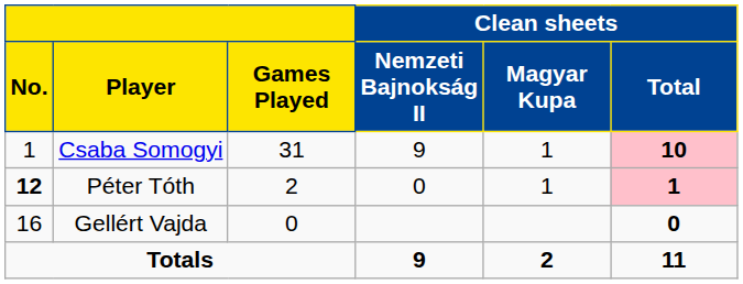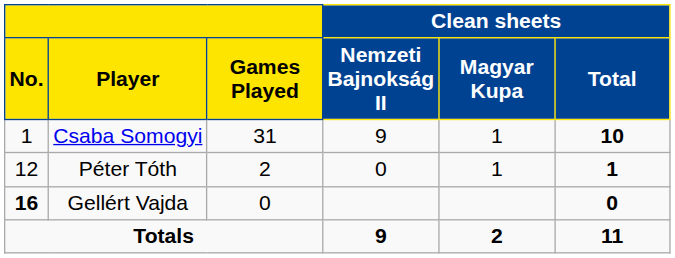Csaba Somogyi | Clean sheets / Total: pink background -> no background
Péter Tóth | No.: bold -> normal
Péter Tóth | Clean sheets / Total: pink background -> no background
Gellért Vajda | No.: normal -> bold
